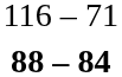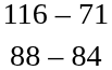88 – 84 | column 1: bold -> normal
